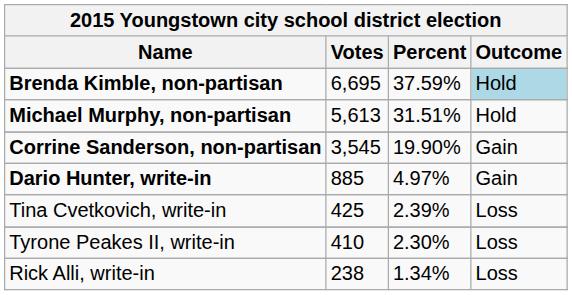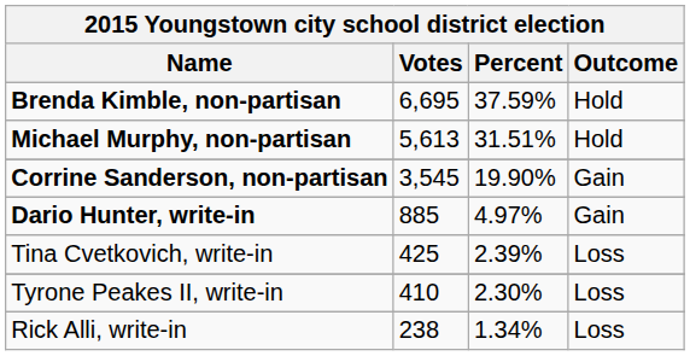Brenda Kimble, non-partisan | Outcome: lightblue background -> no background
